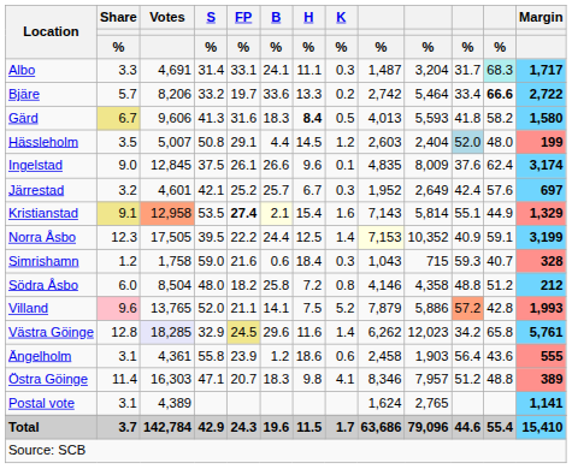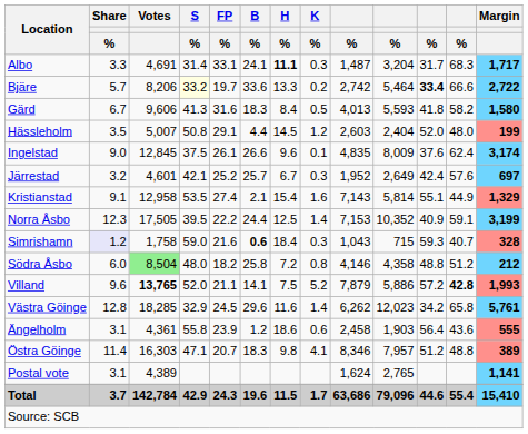Albo | H / %: normal -> bold
Albo | column 12: paleturquoise background -> no background
Bjäre | S / %: no background -> lightyellow background
Bjäre | column 11: normal -> bold
Bjäre | column 12: bold -> normal
Gärd | Share / %: khaki background -> no background
Gärd | H / %: bold -> normal
Hässleholm | column 11: lightblue background -> no background
Kristianstad | Share / %: khaki background -> no background
Kristianstad | Votes: lightsalmon background -> no background
Kristianstad | FP / %: bold -> normal
Kristianstad | B / %: lightyellow background -> no background
Norra Åsbo | column 9: lightyellow background -> no background
Simrishamn | Share / %: no background -> lavender background
Simrishamn | B / %: normal -> bold
Södra Åsbo | Votes: no background -> lightgreen background
Villand | Share / %: pink background -> no background
Villand | Votes: normal -> bold
Villand | column 11: lightsalmon background -> no background
Villand | column 12: normal -> bold
Västra Göinge | Votes: lavender background -> no background
Västra Göinge | FP / %: khaki background -> no background
